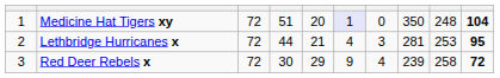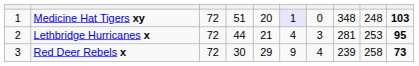Medicine Hat Tigers xy | column 8: 350 -> 348
Medicine Hat Tigers xy | column 10: 104 -> 103
Red Deer Rebels x | column 10: 72 -> 73
